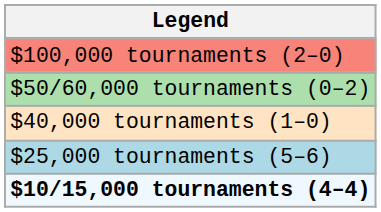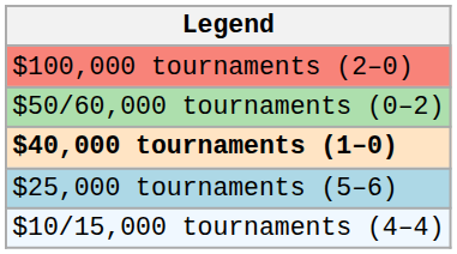row 4 | column 1: normal -> bold
row 6 | column 1: bold -> normal
